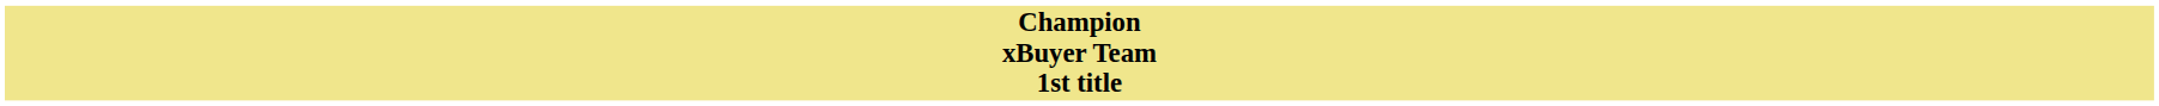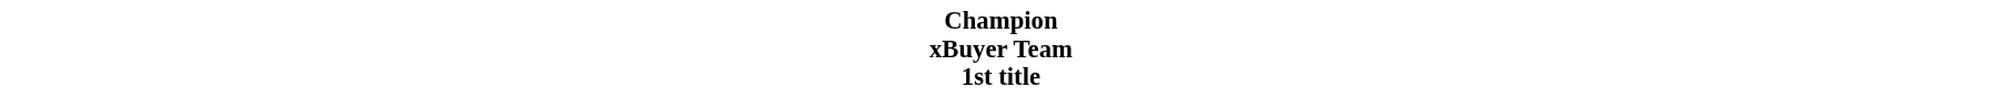row 1 | column 1: khaki background -> no background
